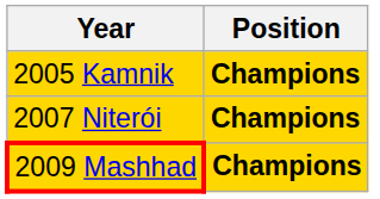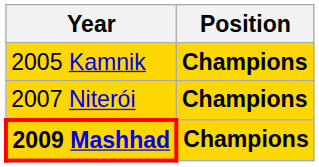2009 Mashhad | Year: normal -> bold
